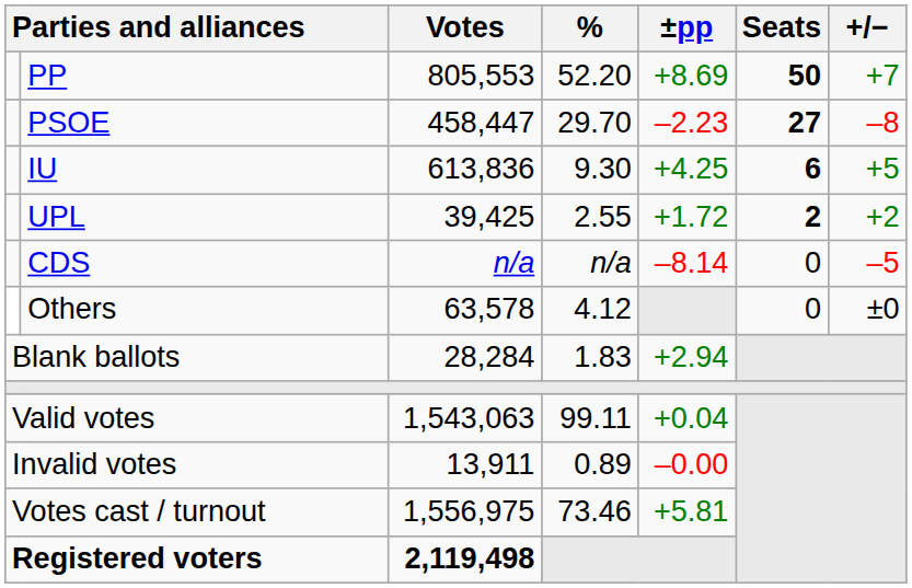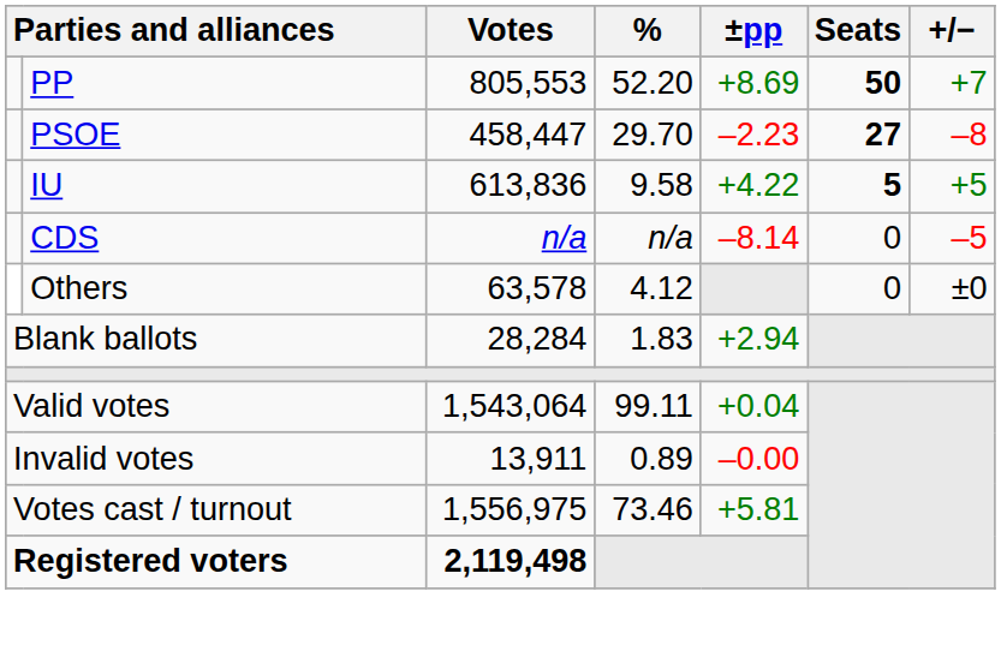IU | %: 9.30 -> 9.58
IU | ±pp: +4.25 -> +4.22
IU | Seats: 6 -> 5
- row: UPL | 39,425 | 2.55 | +1.72 | 2 | +2
Valid votes | Votes: 1,543,063 -> 1,543,064
